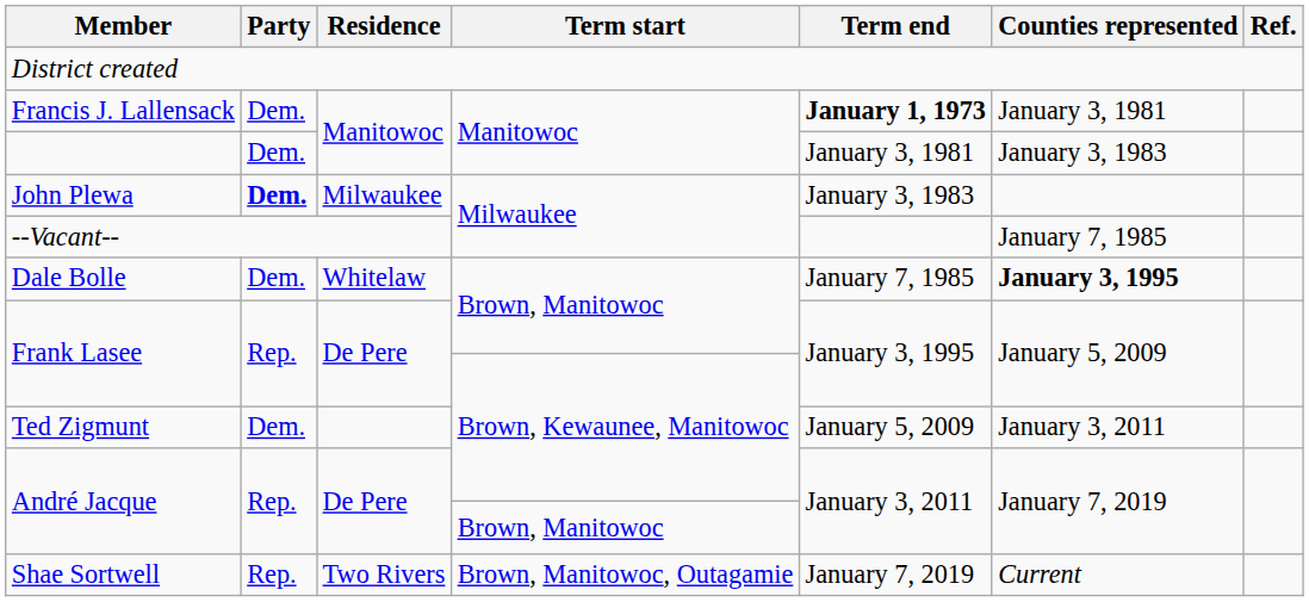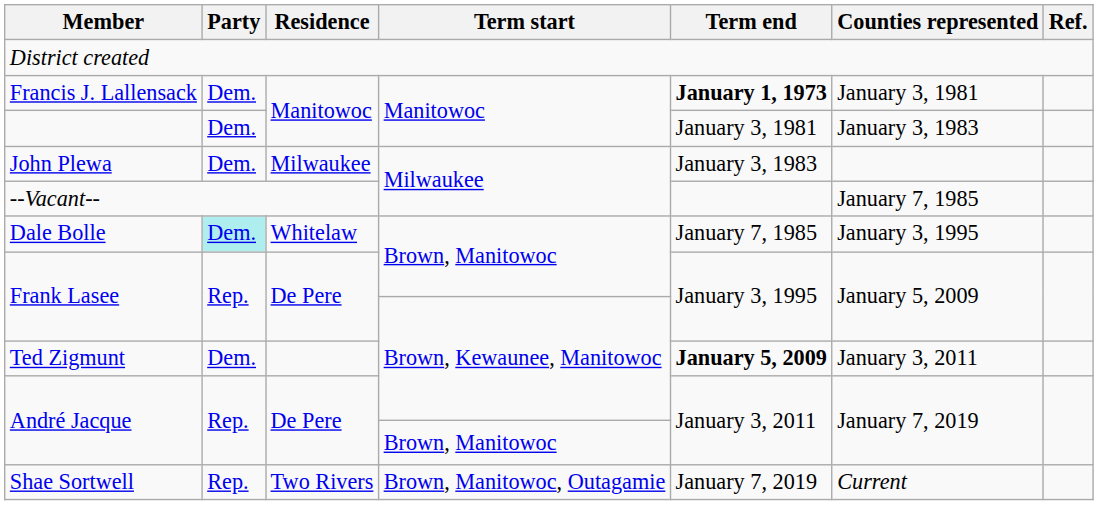John Plewa | Party: bold -> normal
Dale Bolle | Party: no background -> paleturquoise background
Dale Bolle | Counties represented: bold -> normal
Ted Zigmunt | Term end: normal -> bold
